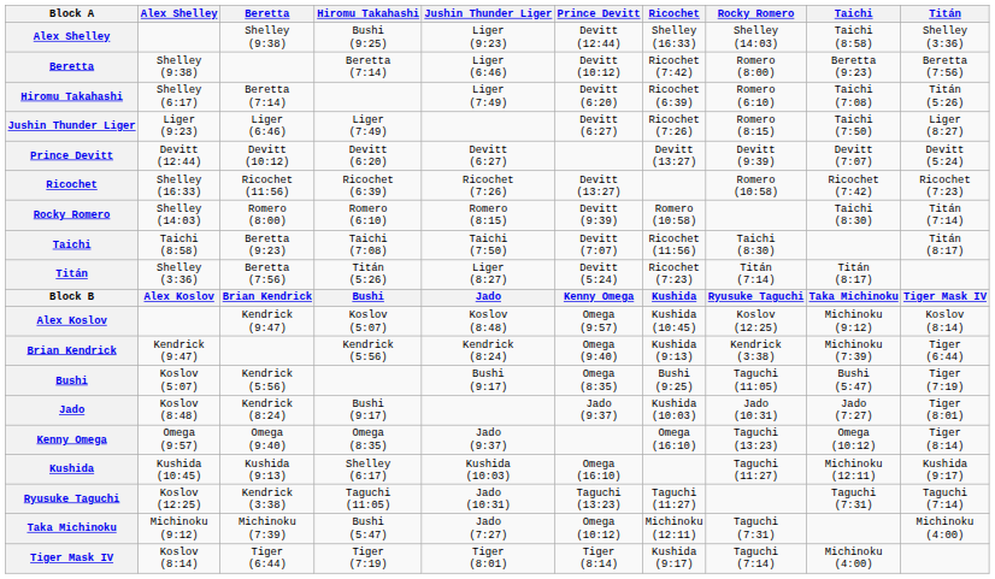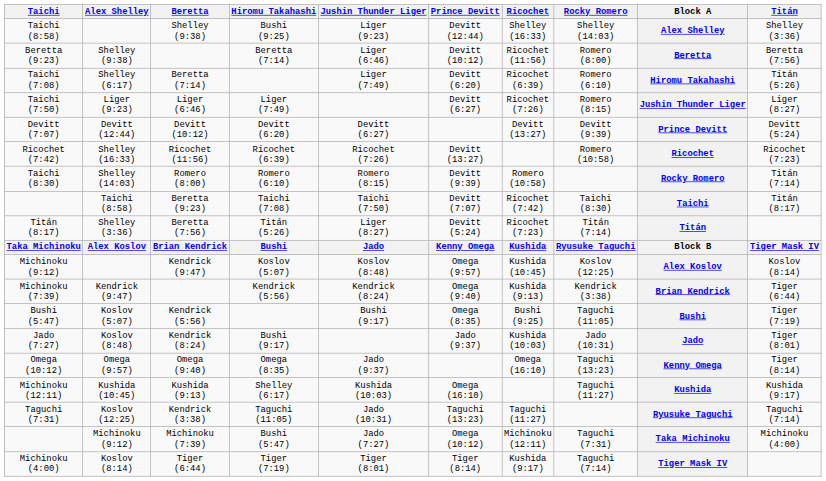columns swapped: Block A <-> Taichi
row 3 | Ricochet: Ricochet (7:42) -> Ricochet (11:56)
row 9 | Ricochet: Ricochet (11:56) -> Ricochet (7:42)
